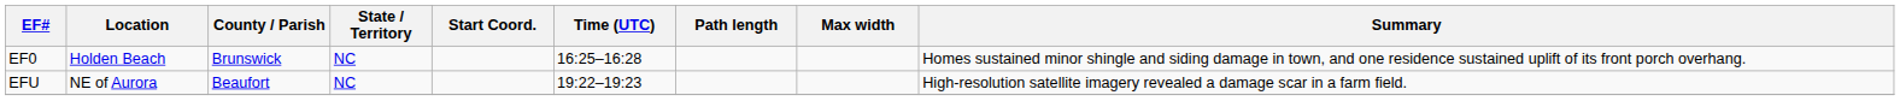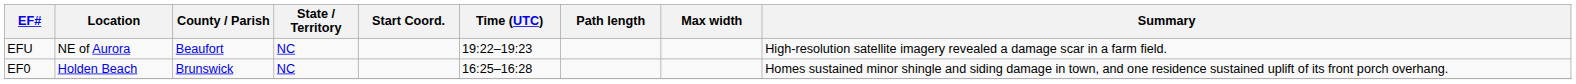rows swapped: EF0 <-> EFU
